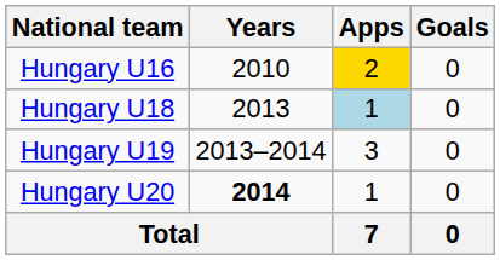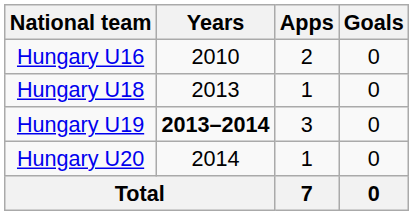Hungary U16 | Apps: gold background -> no background
Hungary U18 | Apps: lightblue background -> no background
Hungary U19 | Years: normal -> bold
Hungary U20 | Years: bold -> normal
